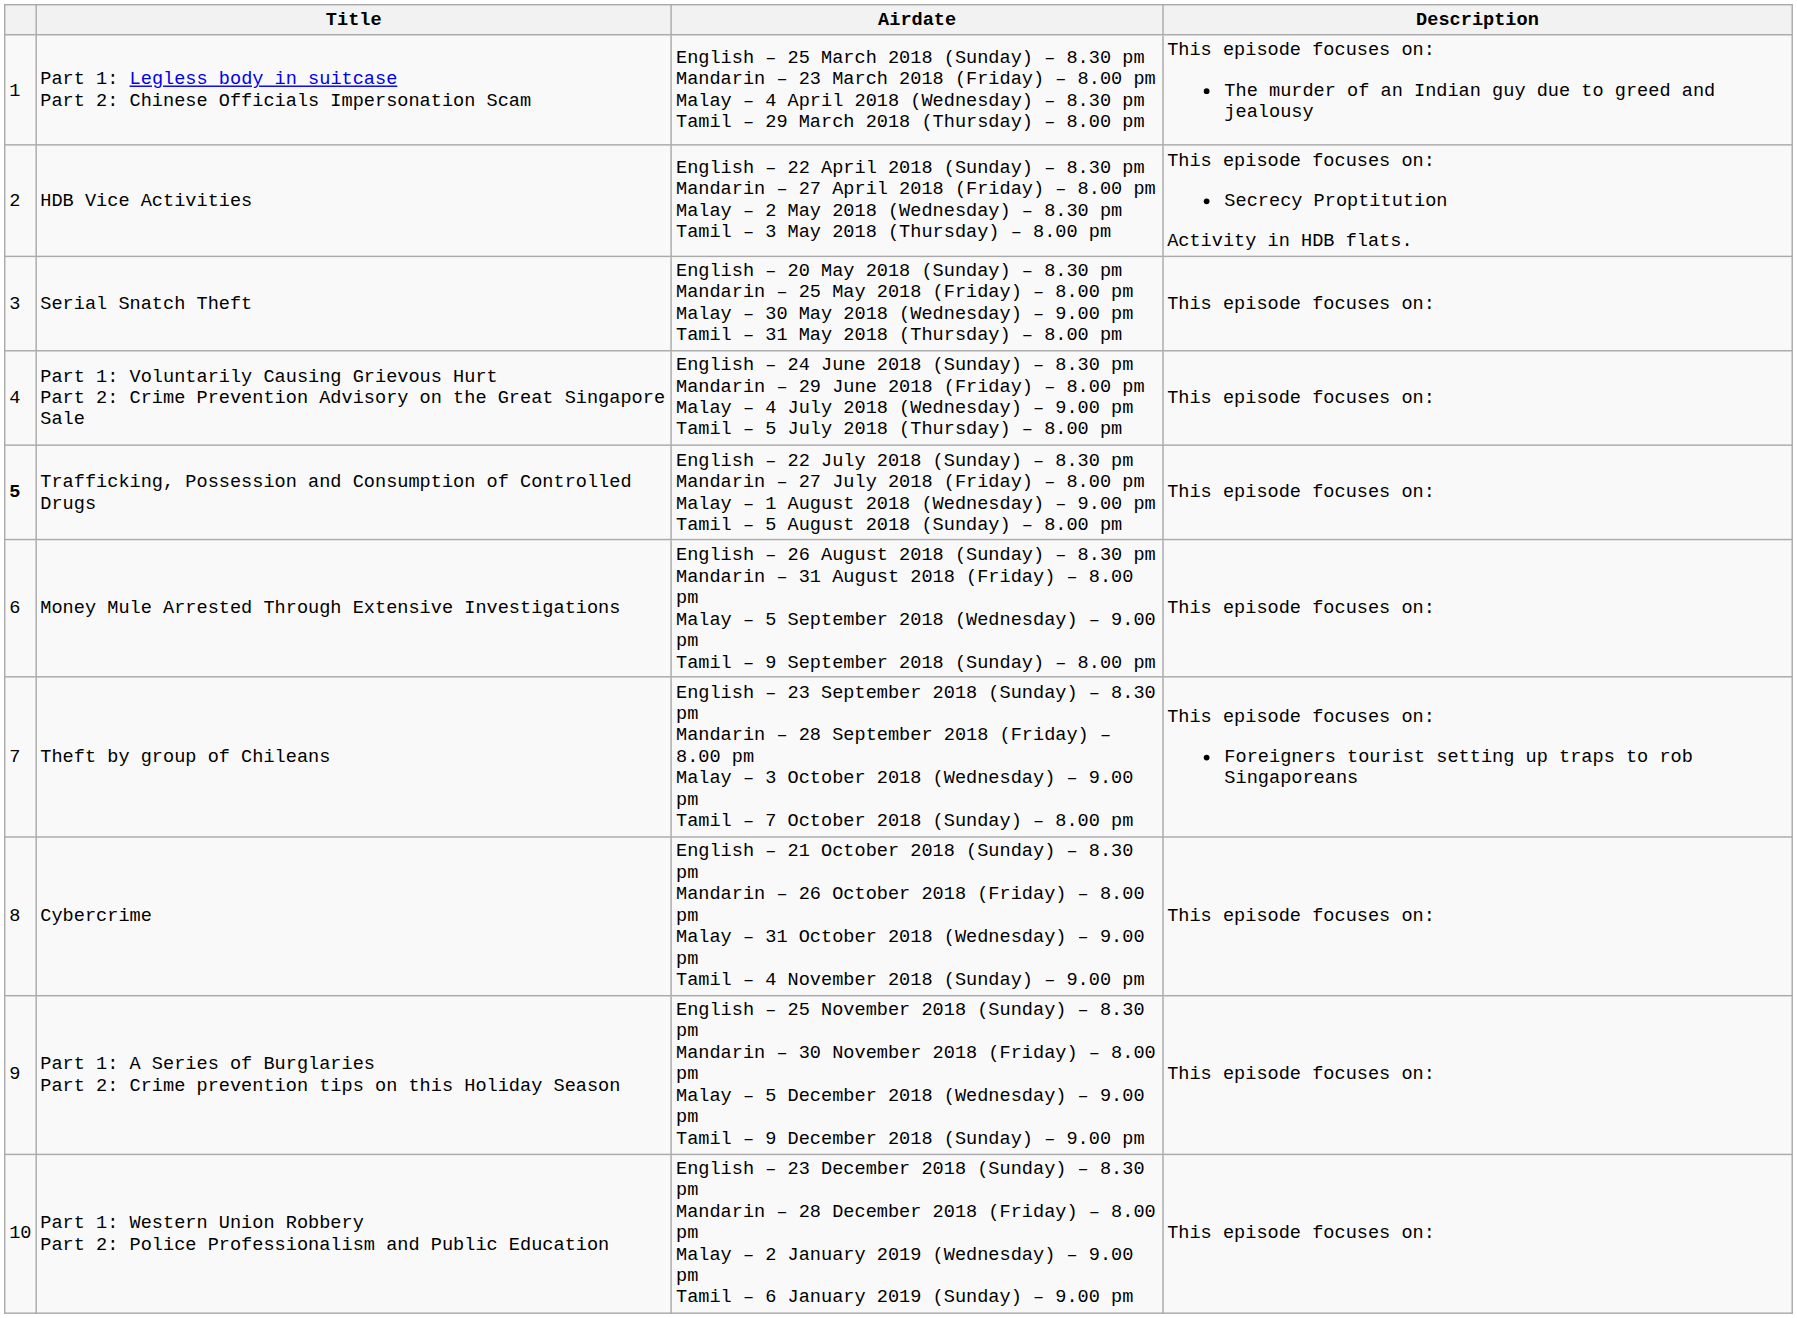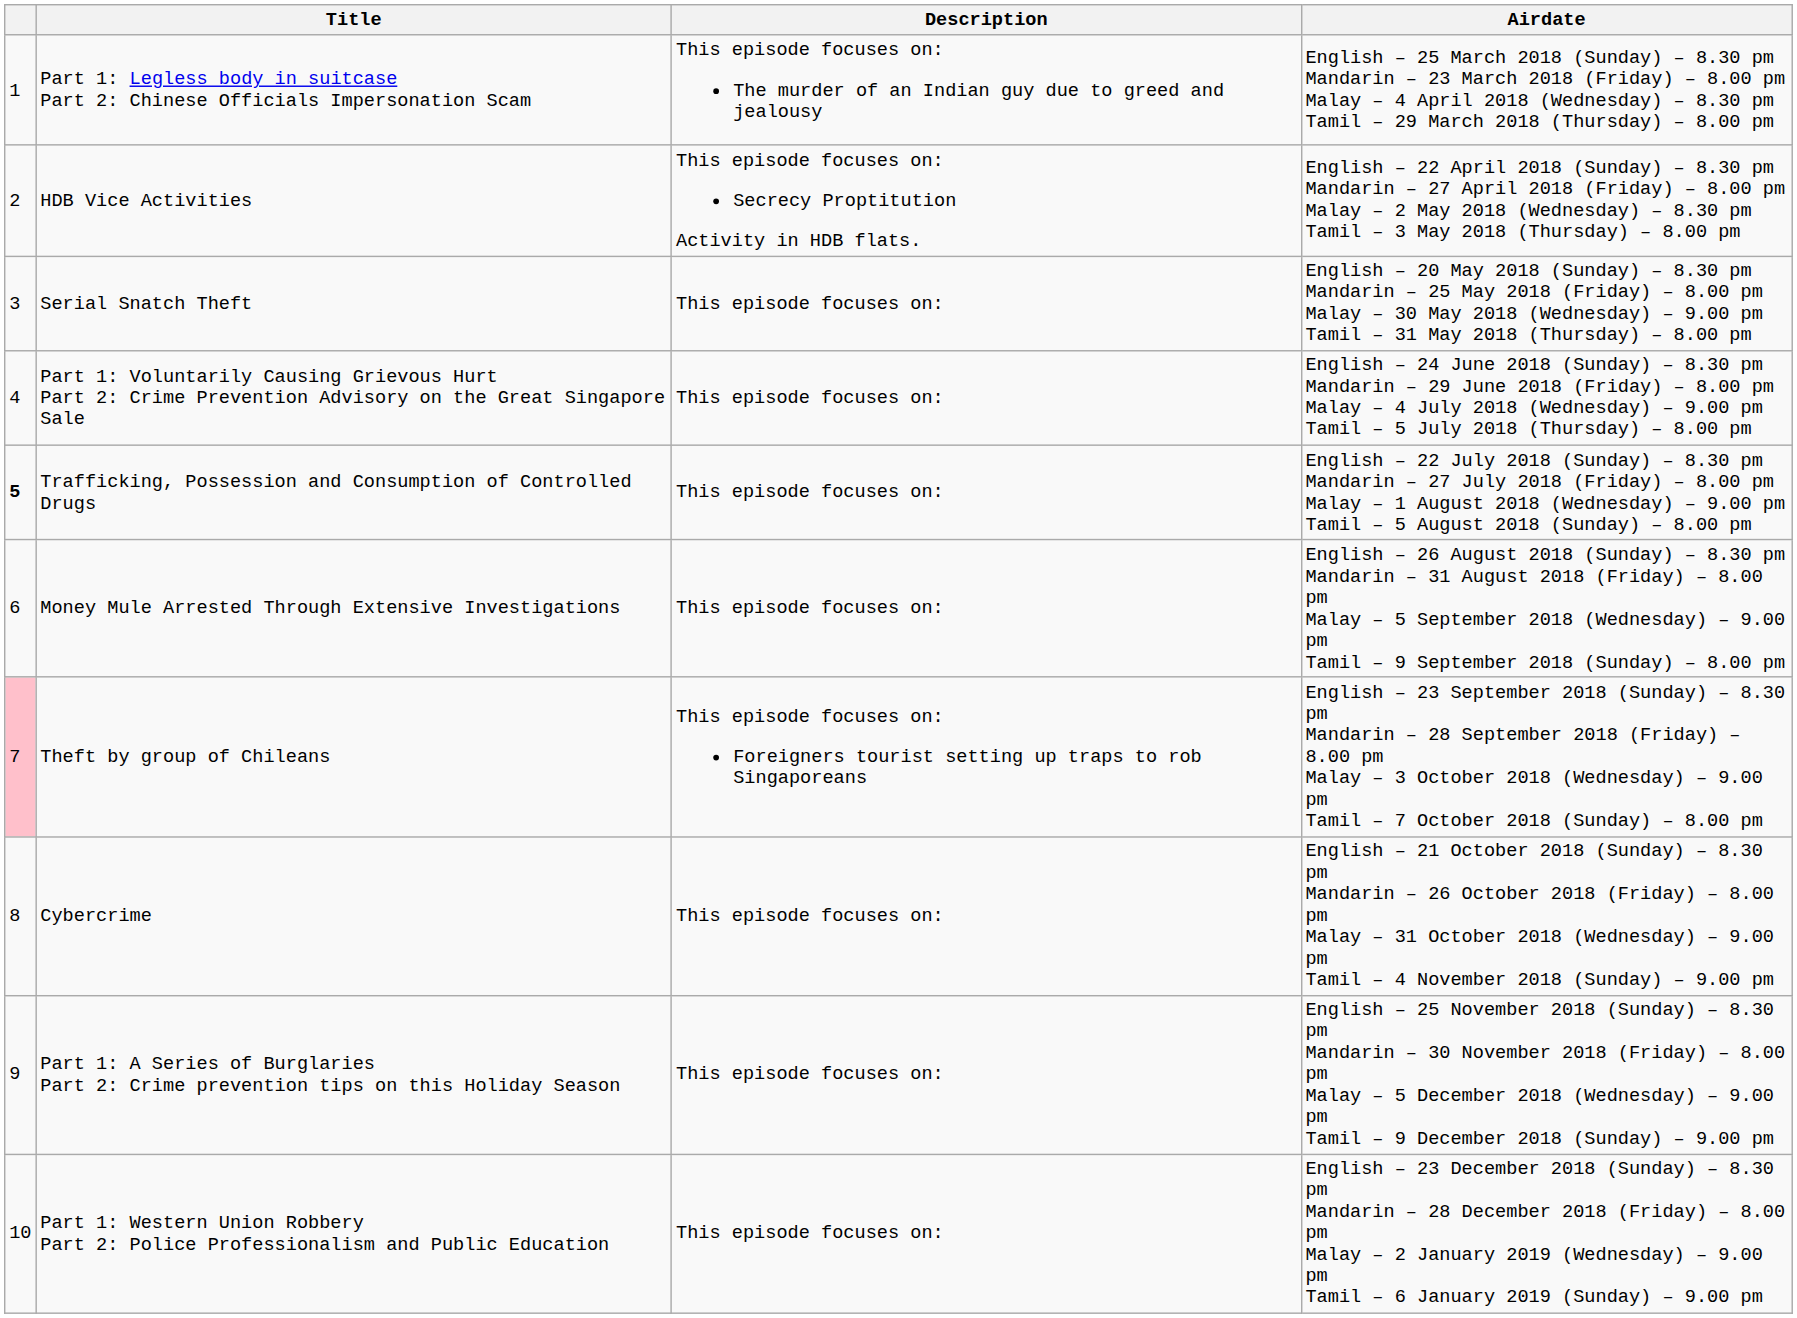columns swapped: Description <-> Airdate
Theft by group of Chileans | column 1: no background -> pink background
